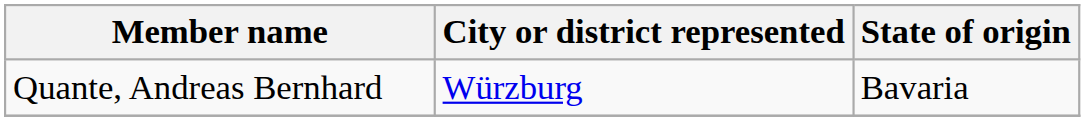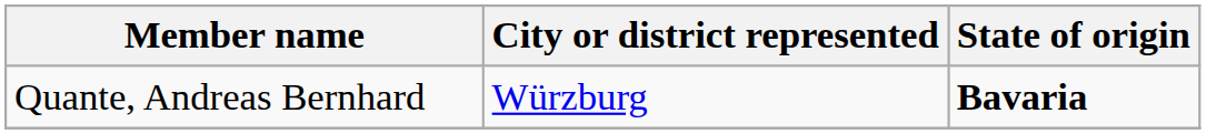Quante, Andreas Bernhard | State of origin: normal -> bold
